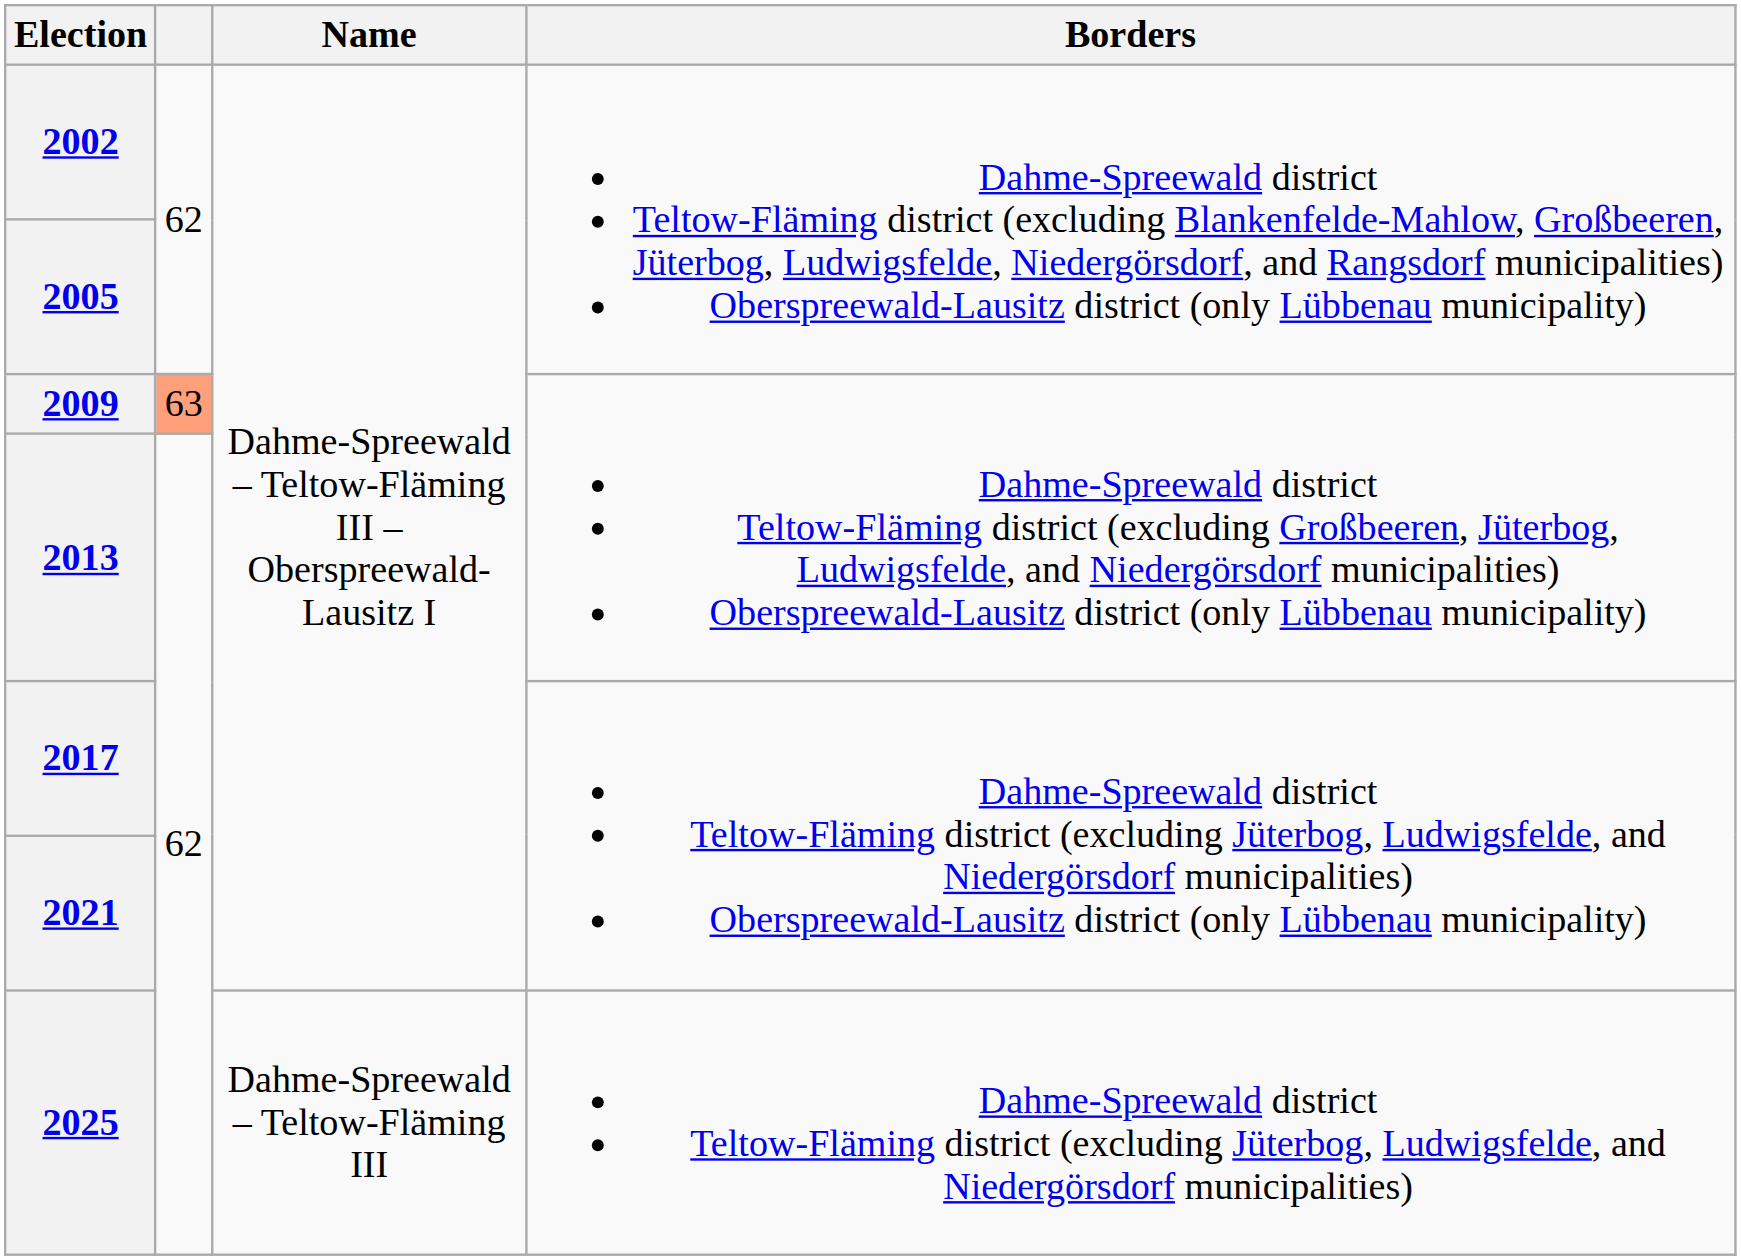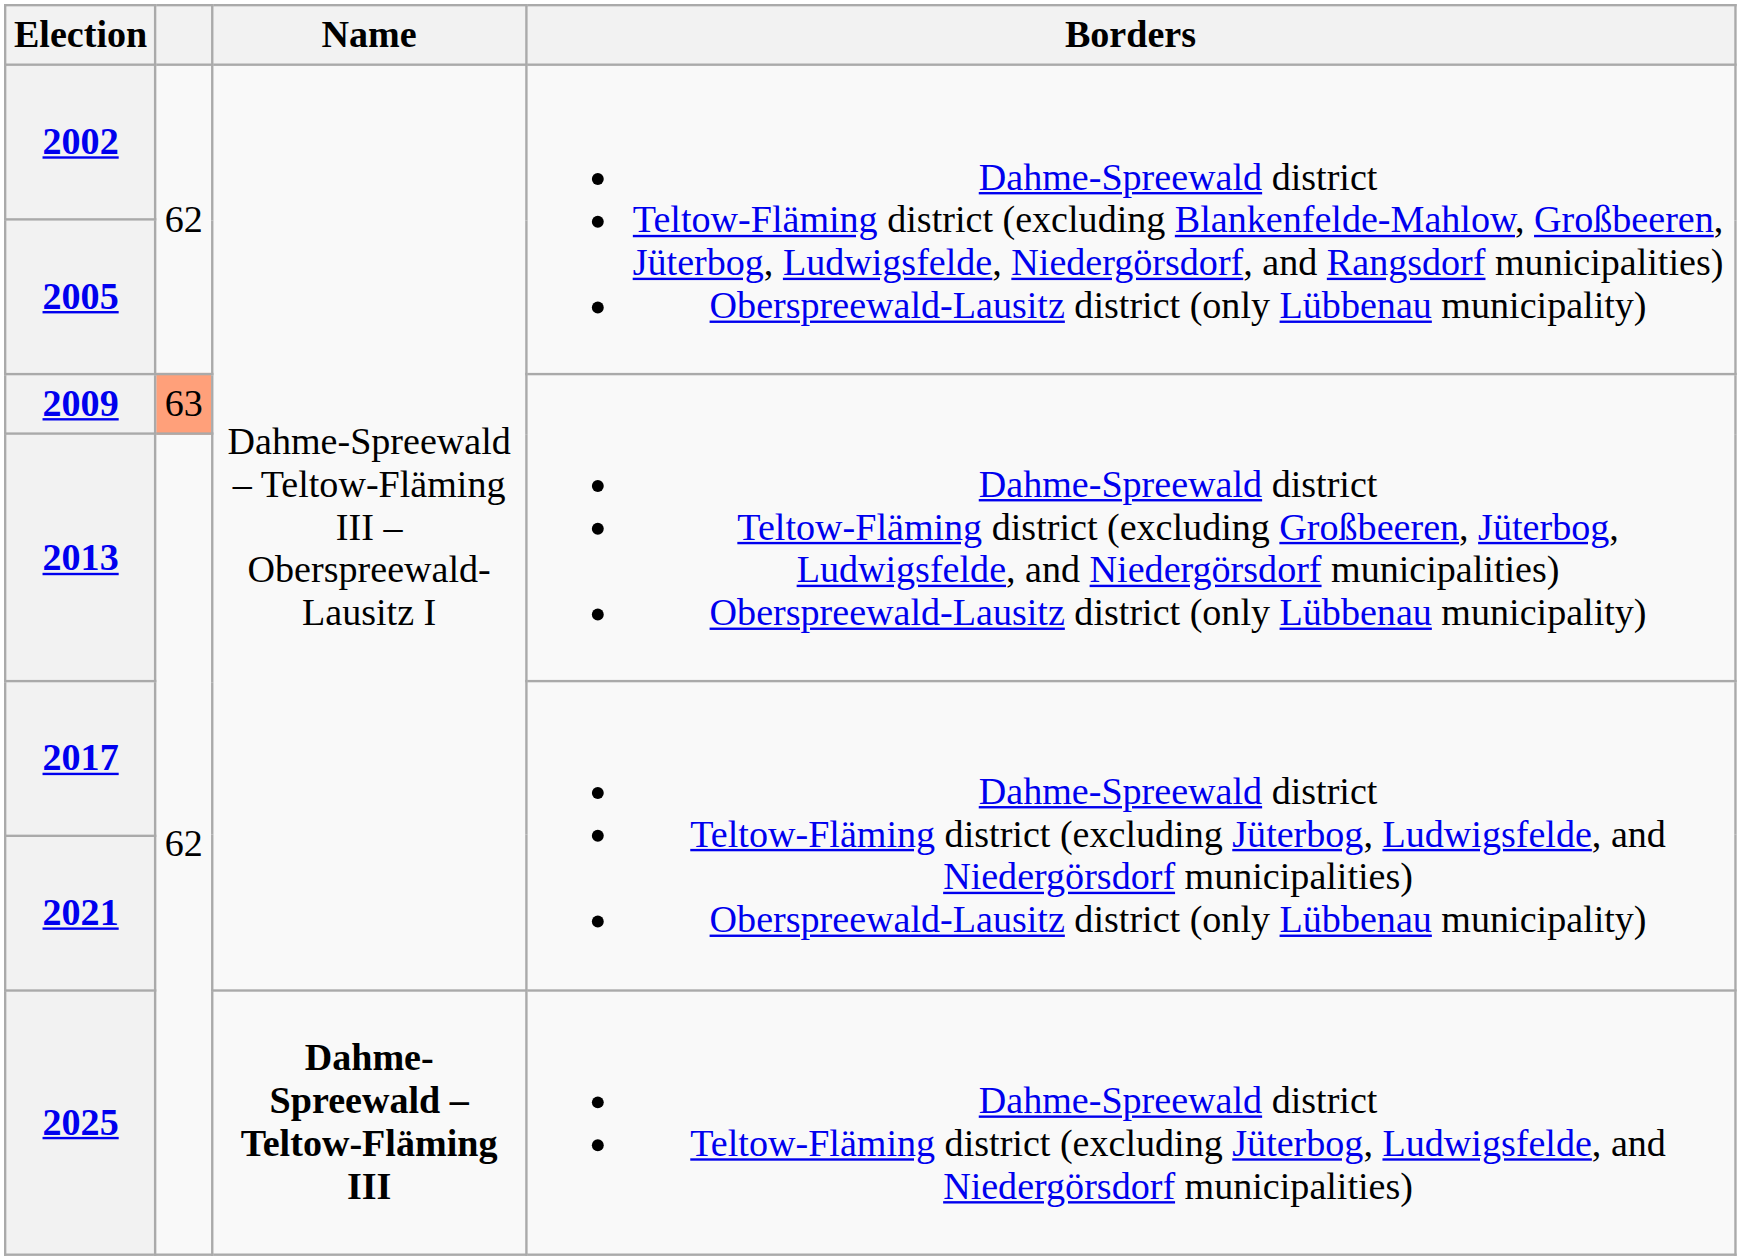2025 | Name: normal -> bold
